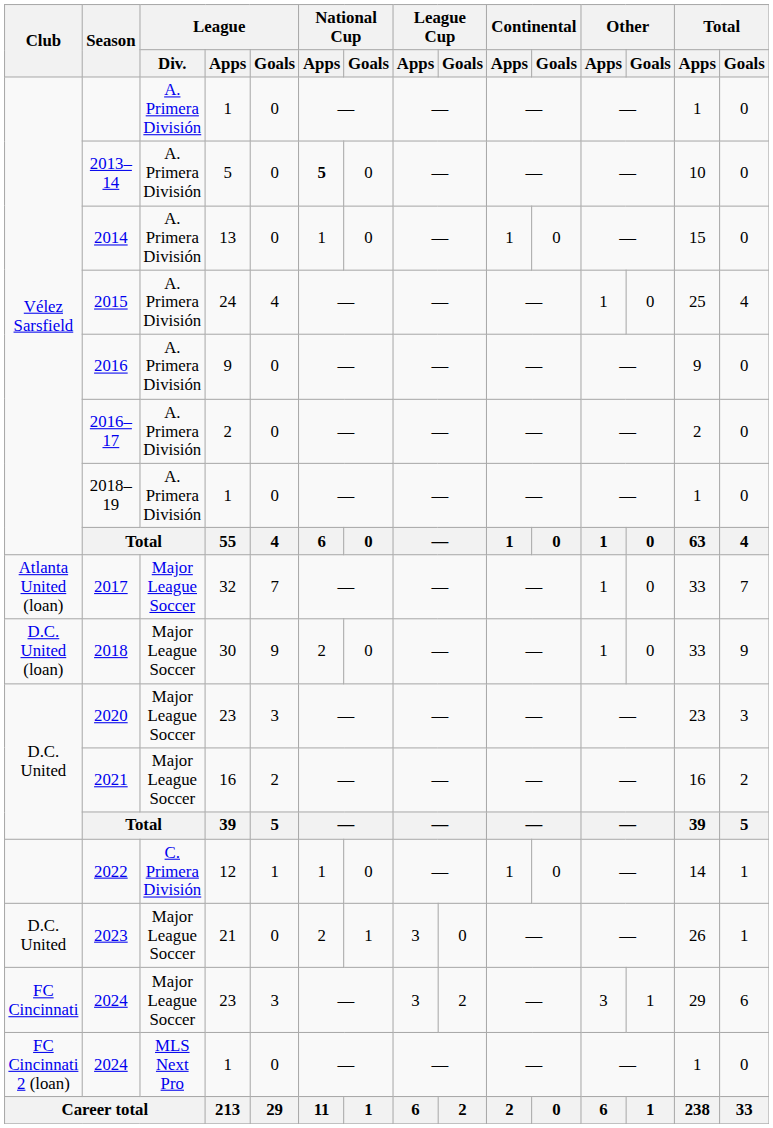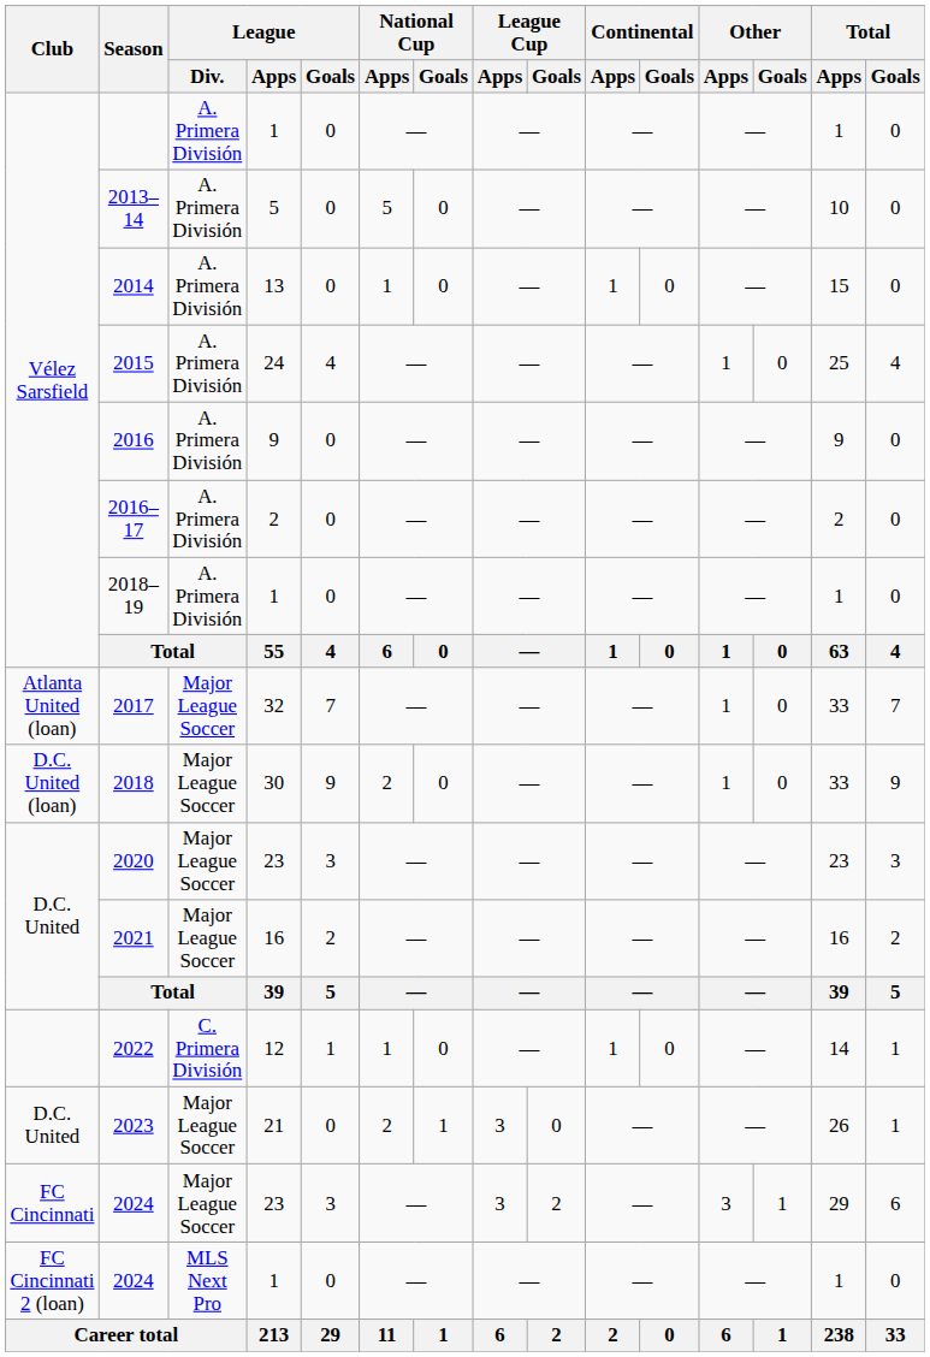2013–14 | National Cup / Apps: bold -> normal
